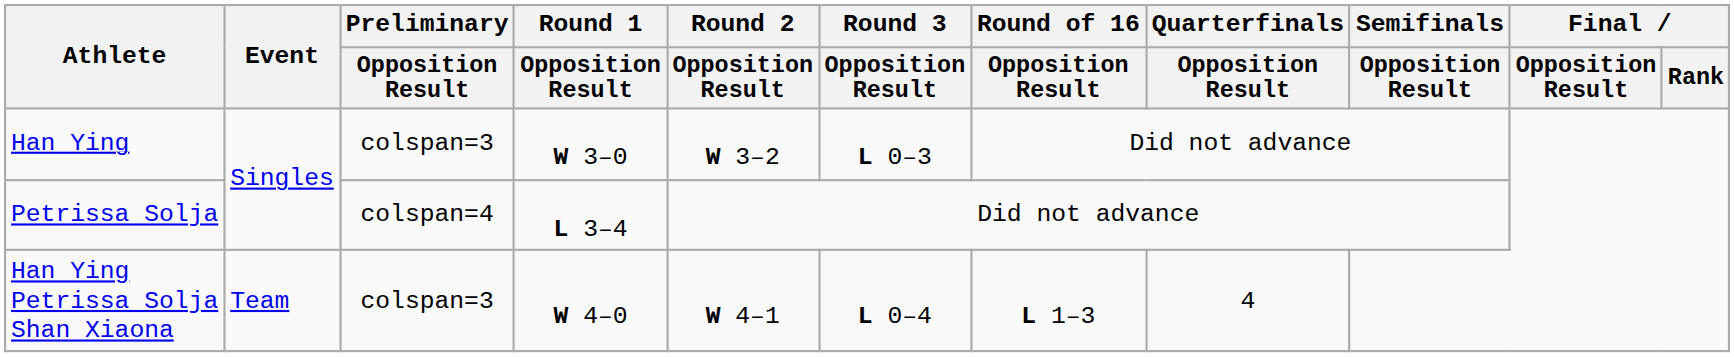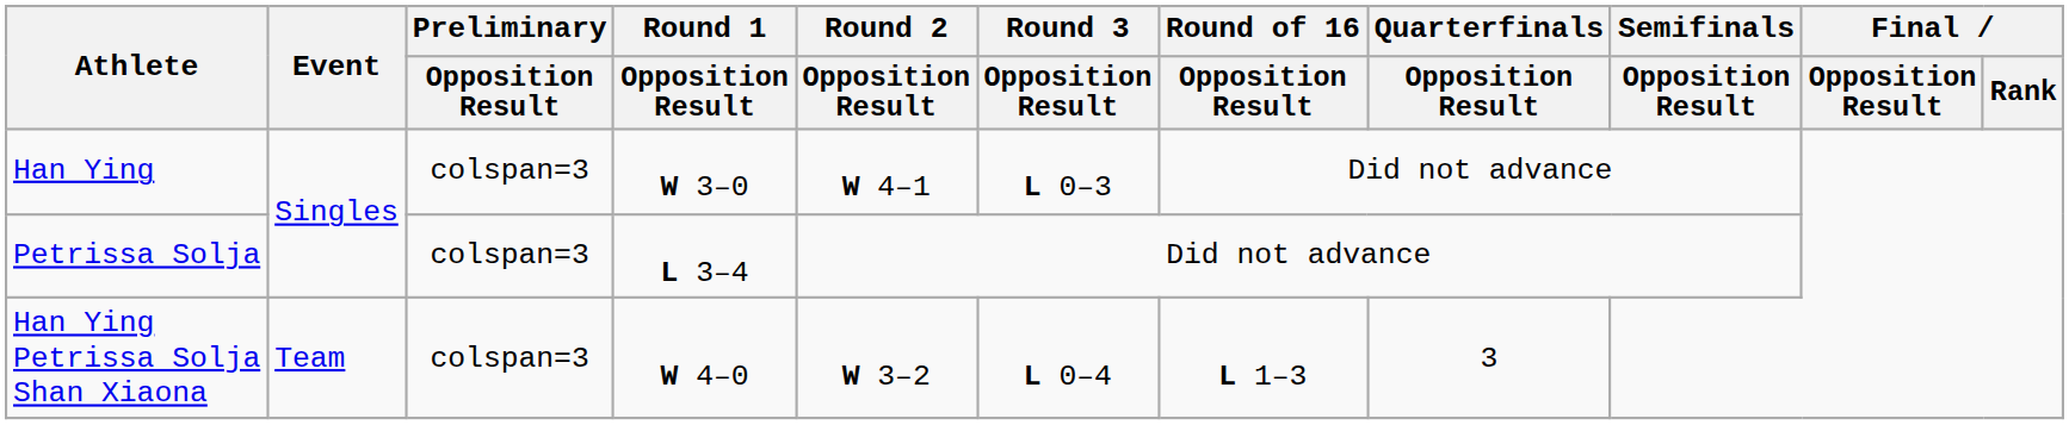Han Ying | Round 2 / Opposition Result: W 3–2 -> W 4–1
Petrissa Solja | Preliminary / Opposition Result: colspan=4 -> colspan=3
Han Ying Petrissa Solja Shan Xiaona | Round 2 / Opposition Result: W 4–1 -> W 3–2
Han Ying Petrissa Solja Shan Xiaona | Quarterfinals / Opposition Result: 4 -> 3
